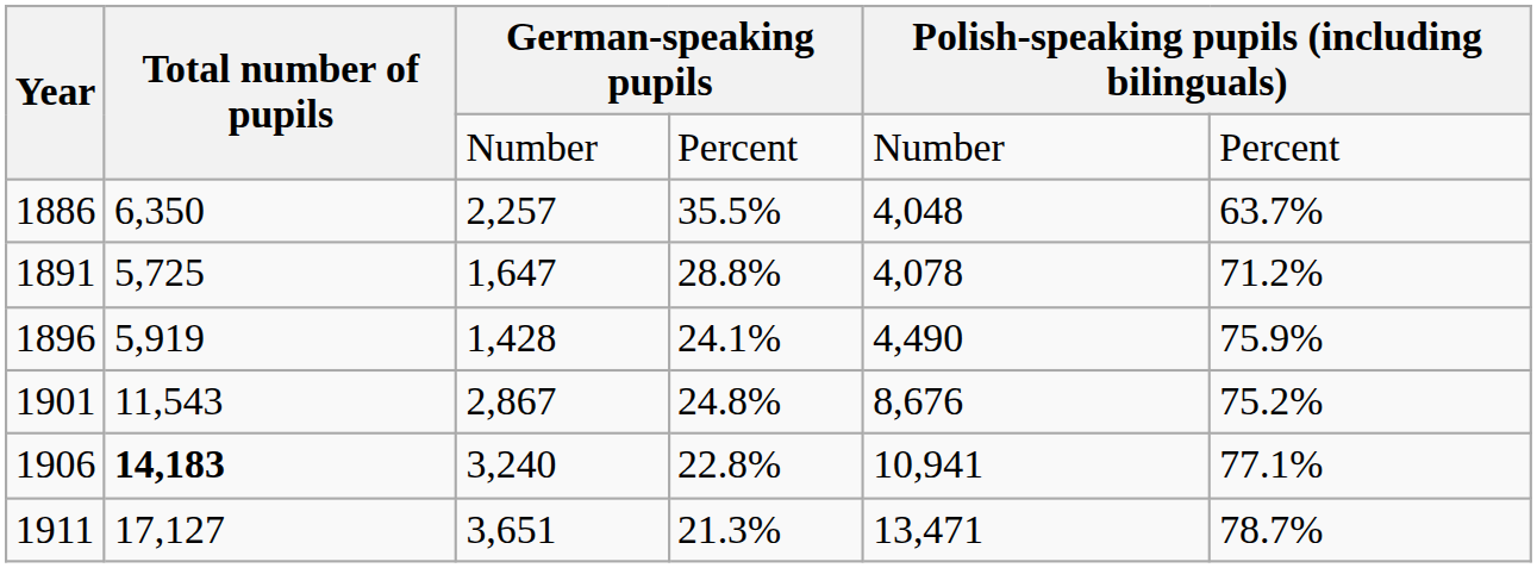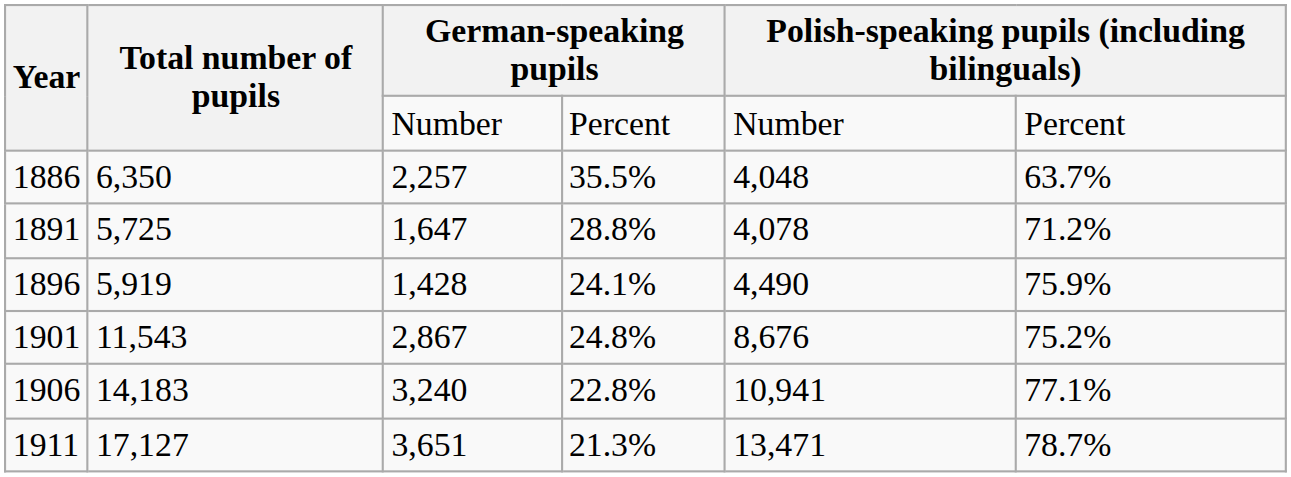1906 | Total number of pupils: bold -> normal
